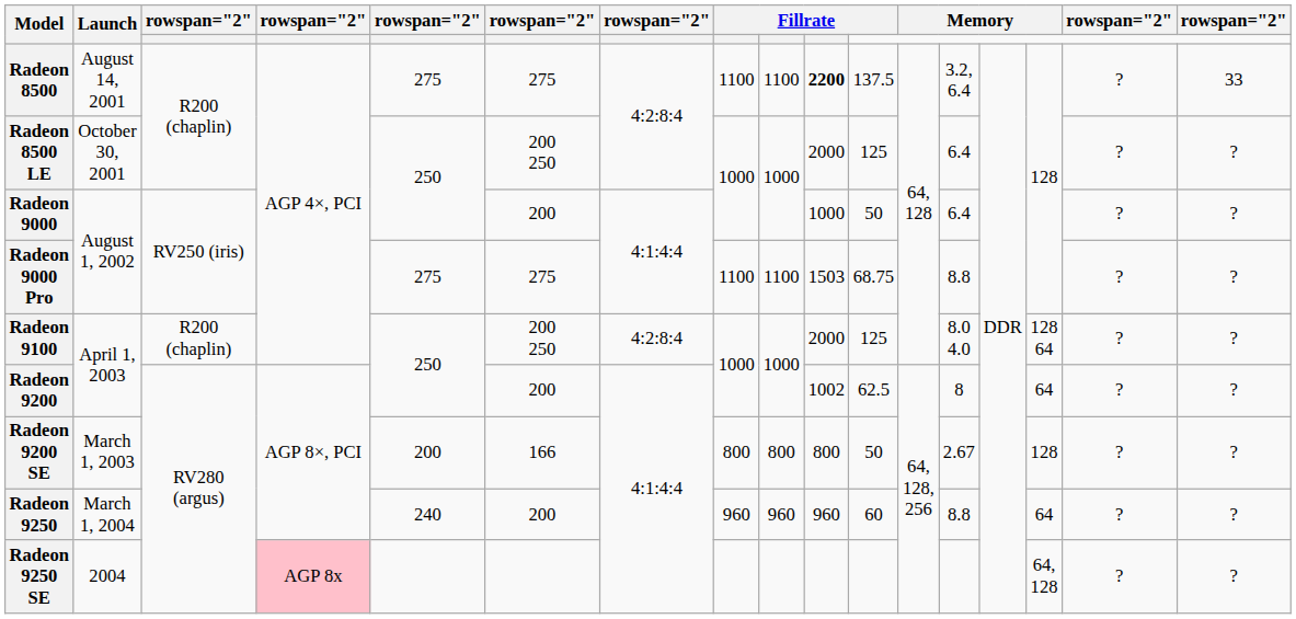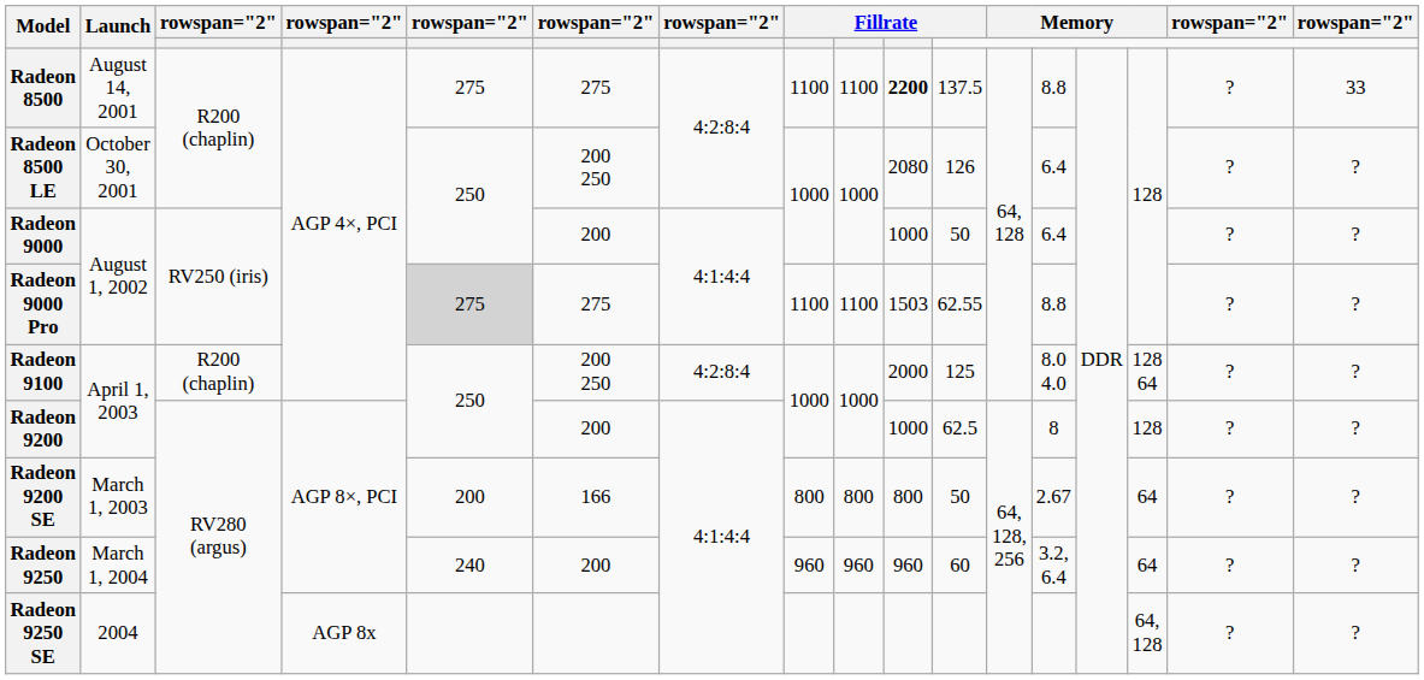Radeon 8500 | column 13: 3.2, 6.4 -> 8.8
Radeon 8500 LE | column 10: 2000 -> 2080
Radeon 8500 LE | column 11: 125 -> 126
Radeon 9000 Pro | column 5: no background -> lightgrey background
Radeon 9000 Pro | column 11: 68.75 -> 62.55
Radeon 9200 | column 10: 1002 -> 1000
Radeon 9200 | column 15: 64 -> 128
Radeon 9200 SE | column 15: 128 -> 64
Radeon 9250 | column 13: 8.8 -> 3.2, 6.4
Radeon 9250 SE | column 4: pink background -> no background
